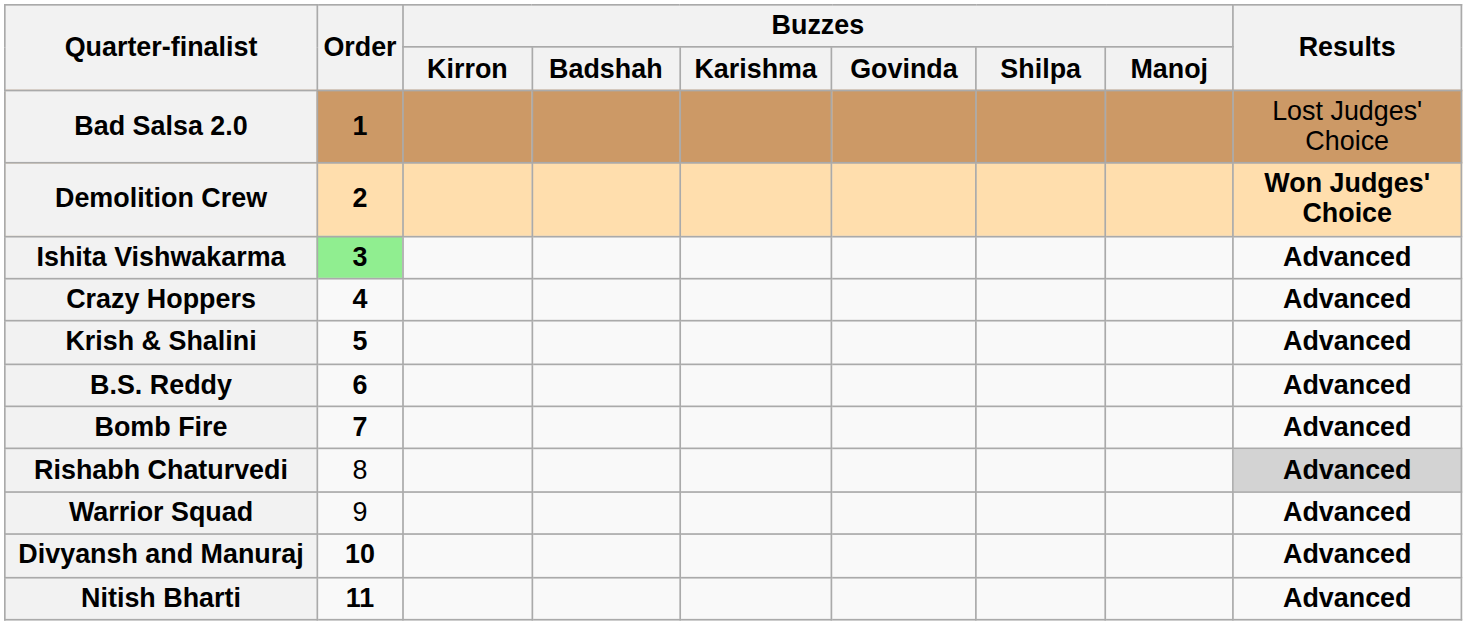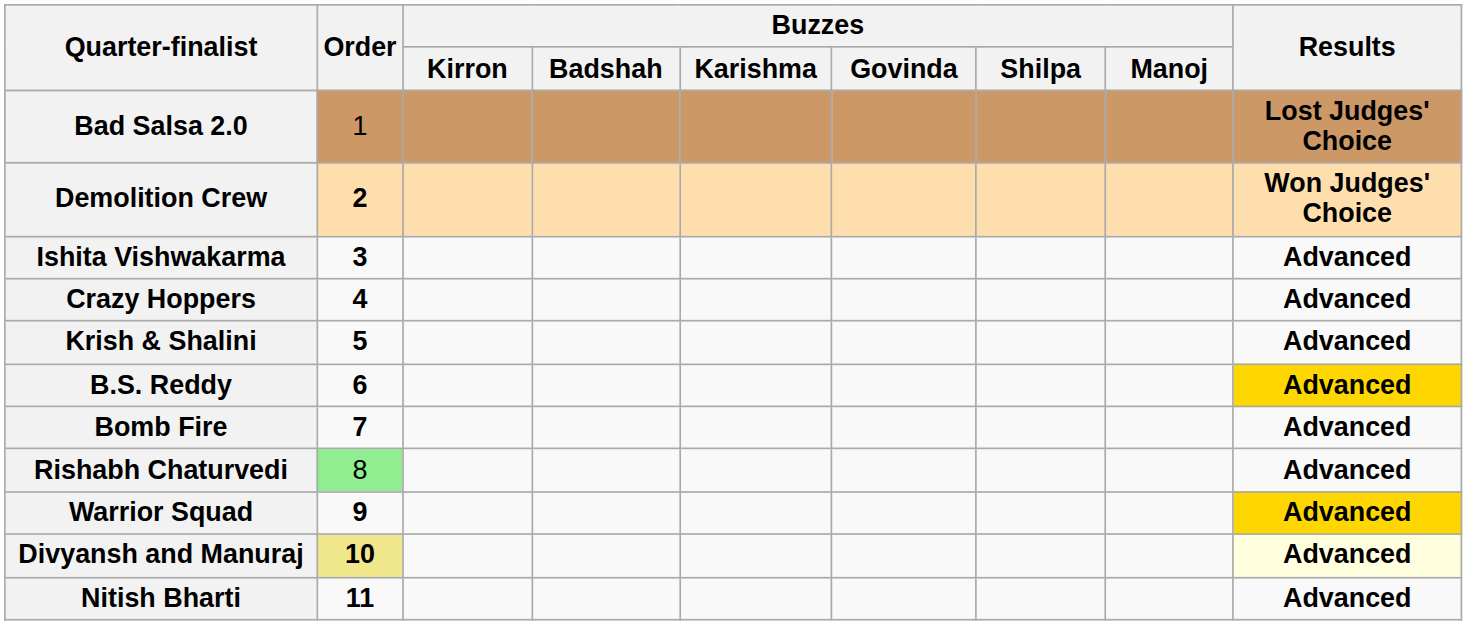Bad Salsa 2.0 | Order: bold -> normal
Bad Salsa 2.0 | Results: normal -> bold
Ishita Vishwakarma | Order: lightgreen background -> no background
B.S. Reddy | Results: no background -> gold background
Rishabh Chaturvedi | Order: no background -> lightgreen background
Rishabh Chaturvedi | Results: lightgrey background -> no background
Warrior Squad | Order: normal -> bold
Warrior Squad | Results: no background -> gold background
Divyansh and Manuraj | Order: no background -> khaki background
Divyansh and Manuraj | Results: no background -> lightyellow background
